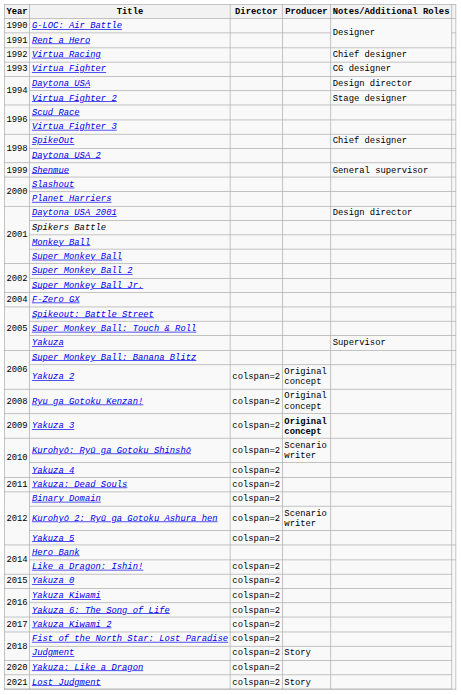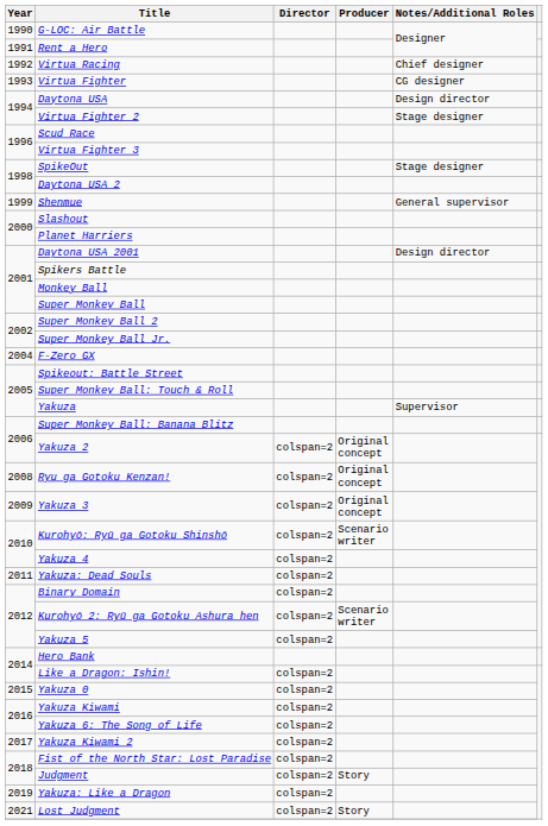SpikeOut | Notes/Additional Roles: Chief designer -> Stage designer
Yakuza 3 | Producer: bold -> normal
Yakuza: Like a Dragon | Year: 2020 -> 2019
